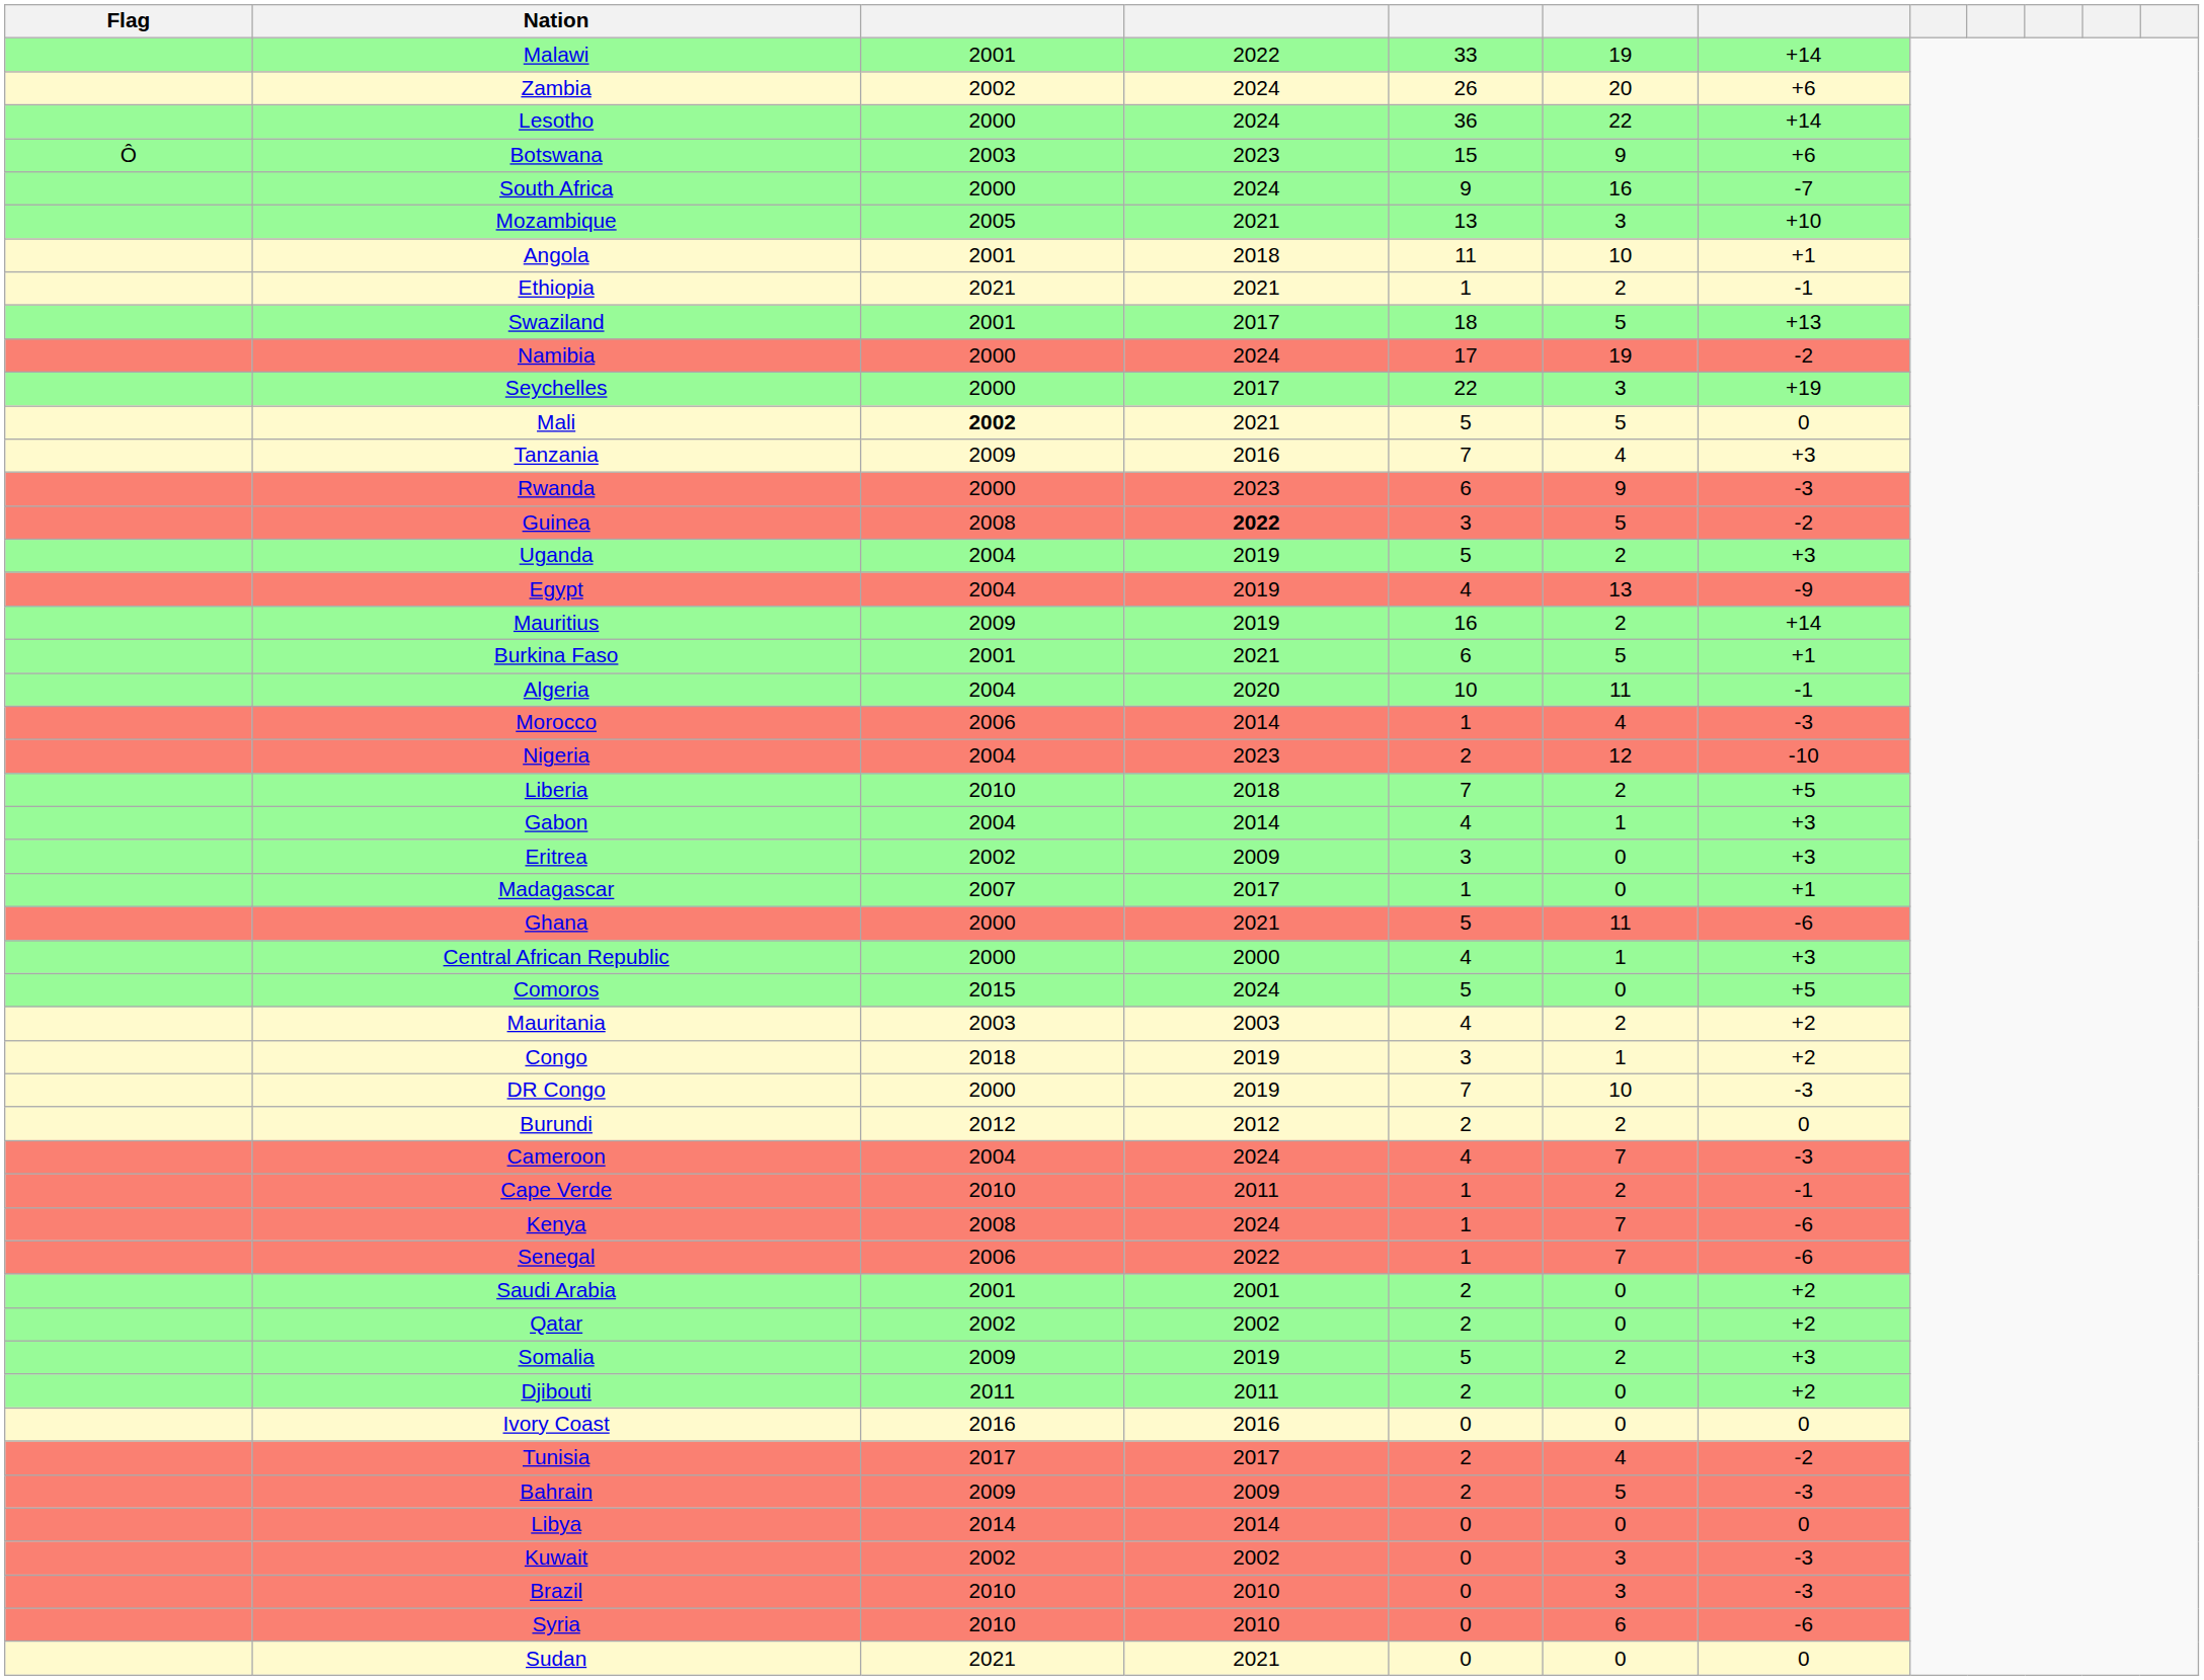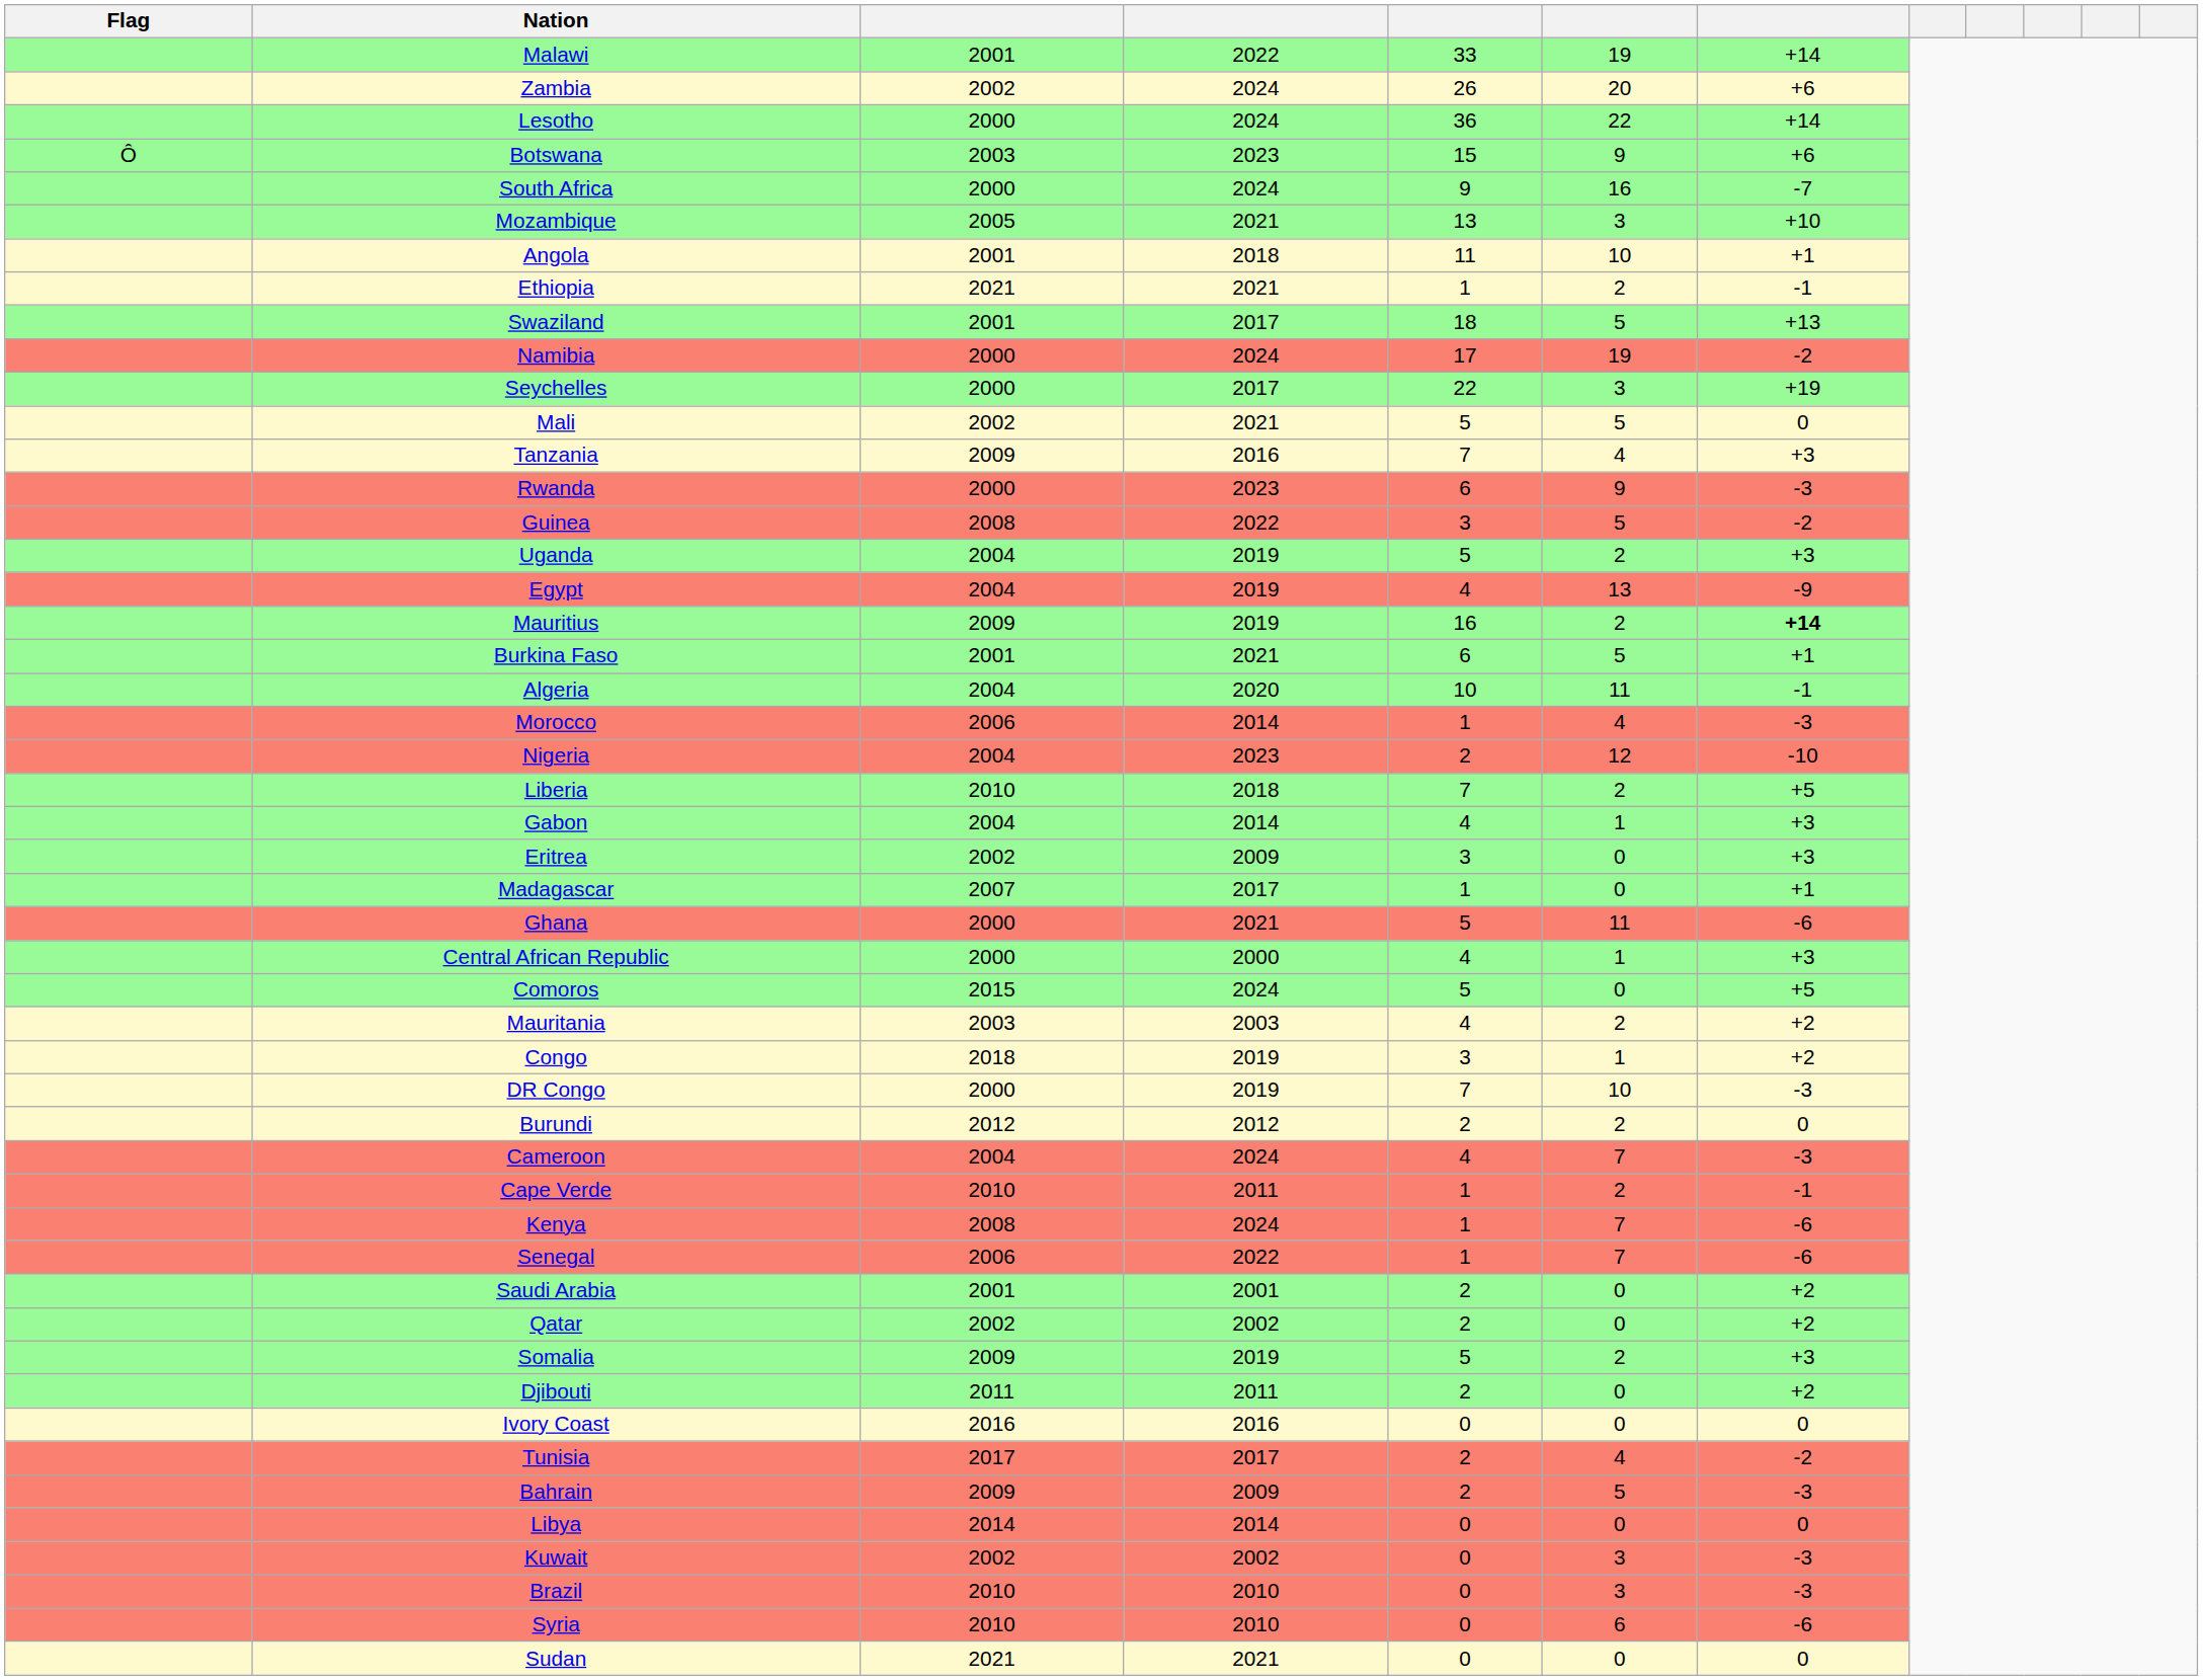Mali | column 3: bold -> normal
Guinea | column 4: bold -> normal
Mauritius | column 7: normal -> bold
